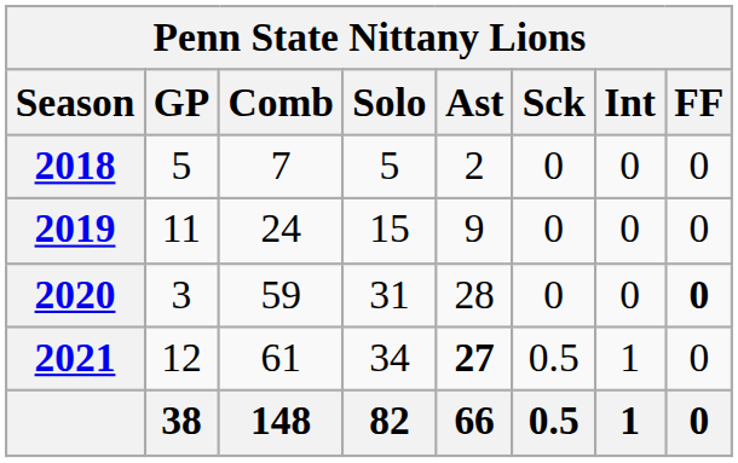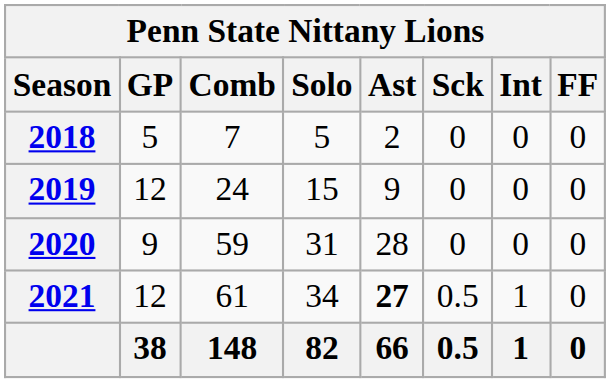2019 | GP: 11 -> 12
2020 | GP: 3 -> 9
2020 | FF: bold -> normal
